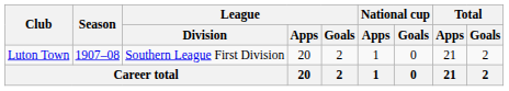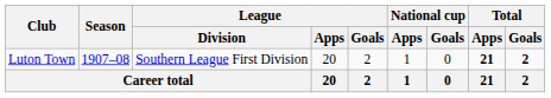Luton Town | Total / Apps: normal -> bold
Luton Town | Total / Goals: normal -> bold
